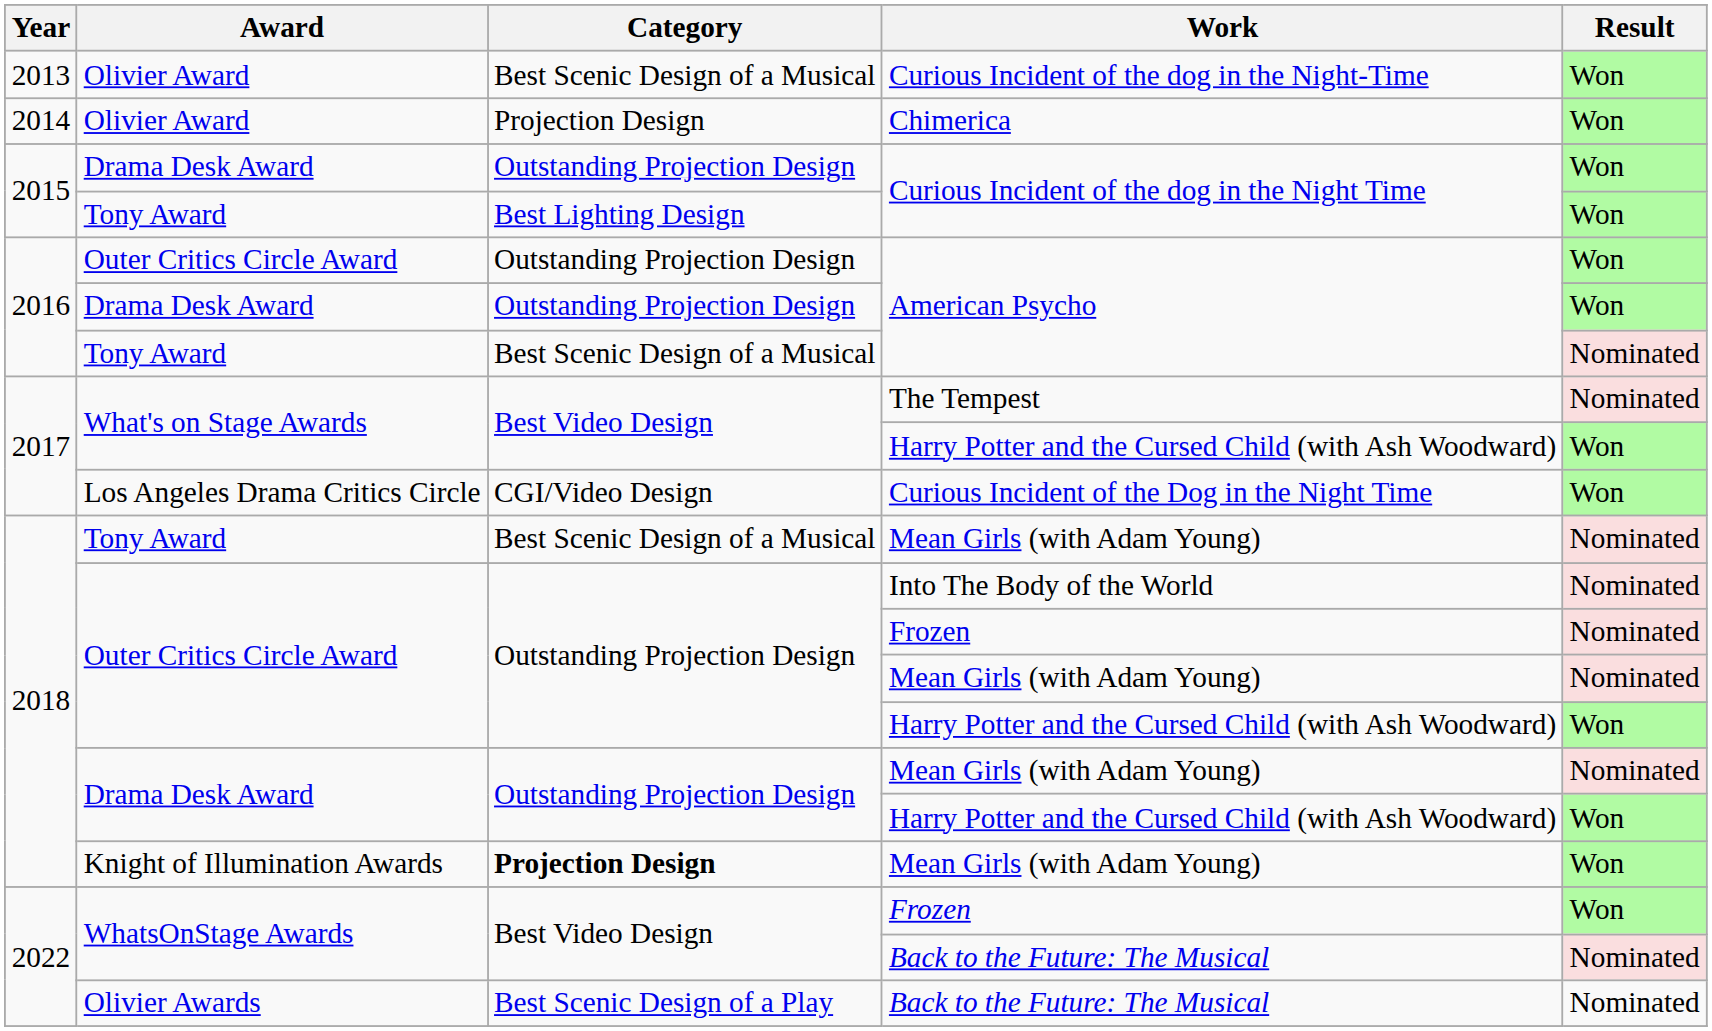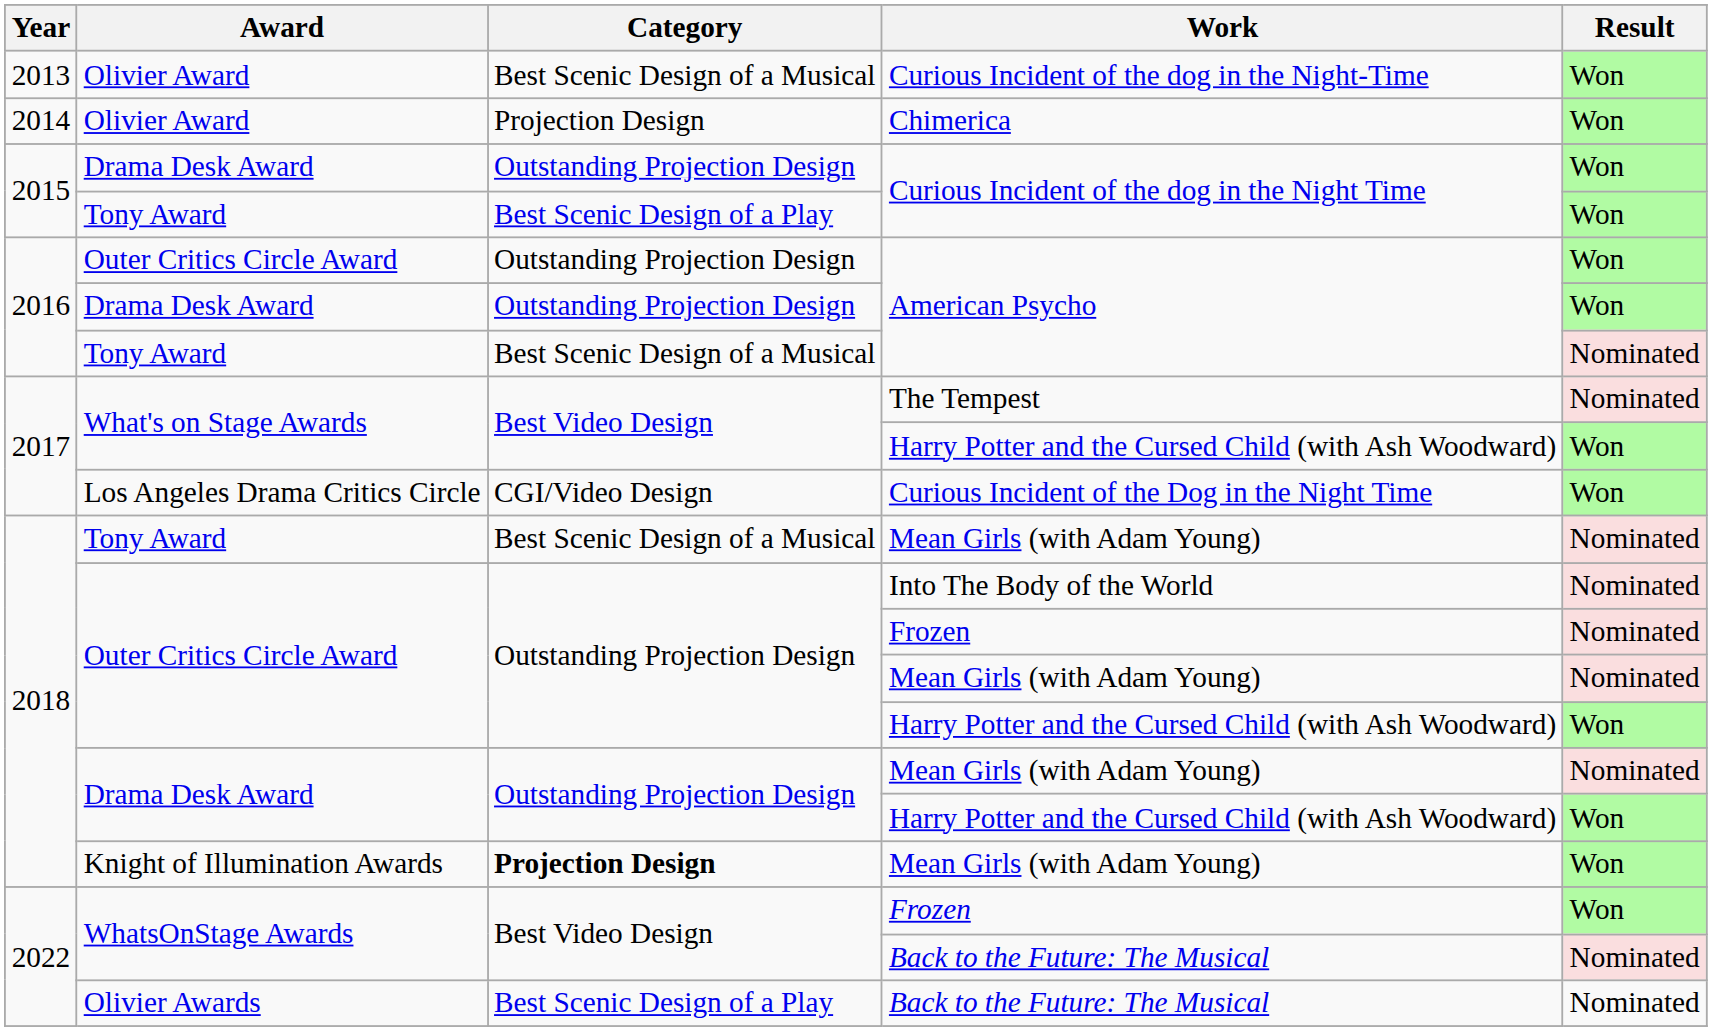Tony Award / Curious Incident of the dog in the Night Time | Category: Best Lighting Design -> Best Scenic Design of a Play
